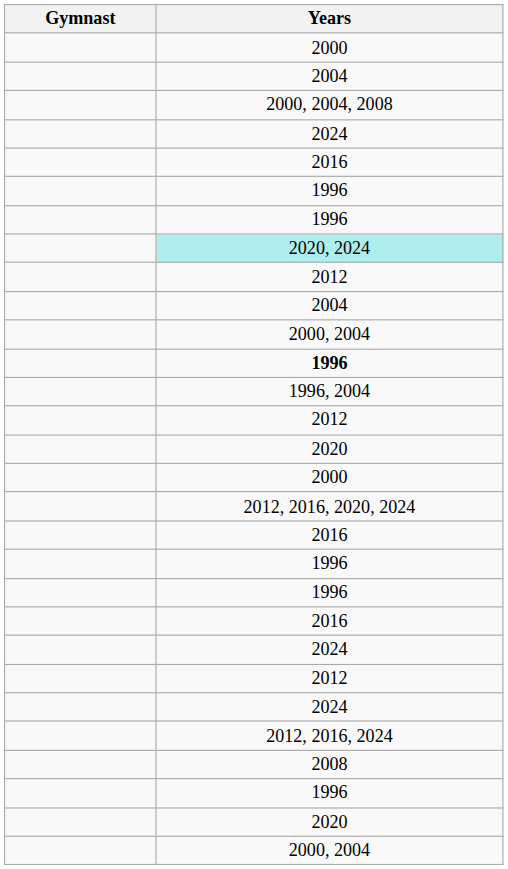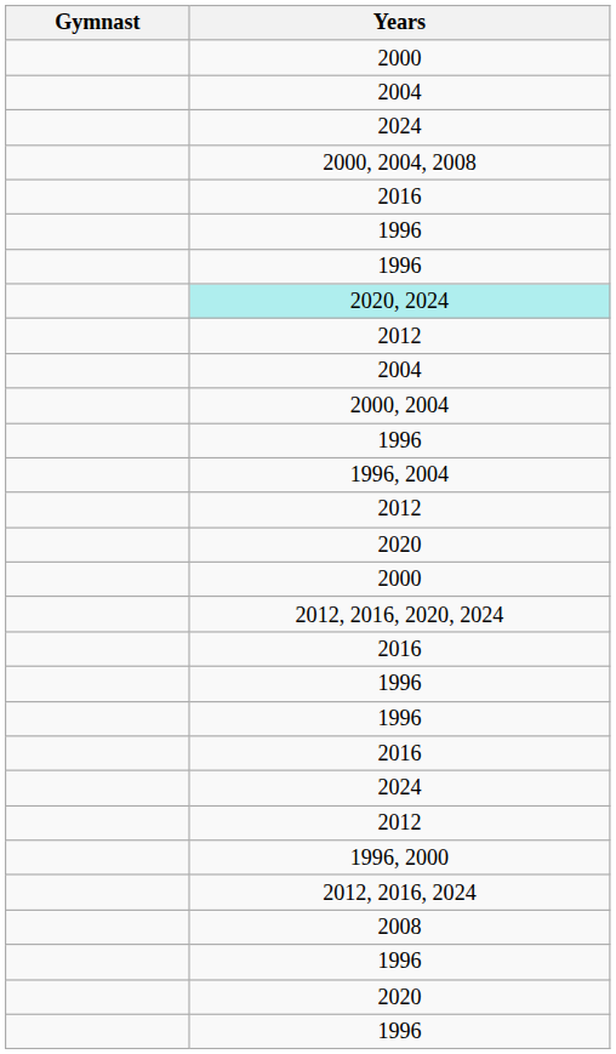row 4 | Years: 2000, 2004, 2008 -> 2024
row 5 | Years: 2024 -> 2000, 2004, 2008
row 13 | Years: bold -> normal
row 25 | Years: 2024 -> 1996, 2000
row 30 | Years: 2000, 2004 -> 1996
